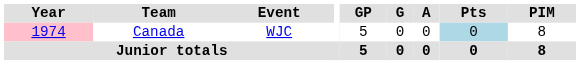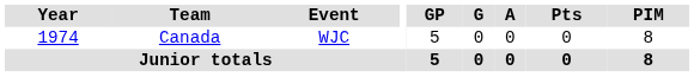Canada | Year: pink background -> no background
Canada | Pts: lightblue background -> no background
